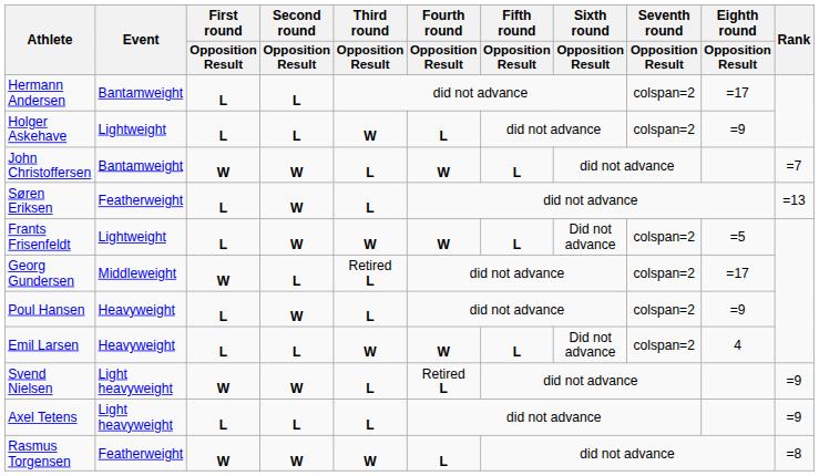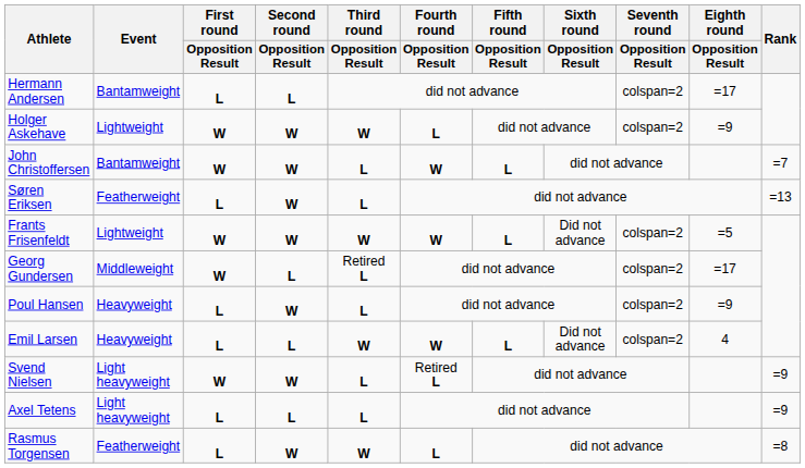Holger Askehave | First round / Opposition Result: L -> W
Holger Askehave | Second round / Opposition Result: L -> W
Frants Frisenfeldt | First round / Opposition Result: L -> W
Rasmus Torgensen | First round / Opposition Result: W -> L
